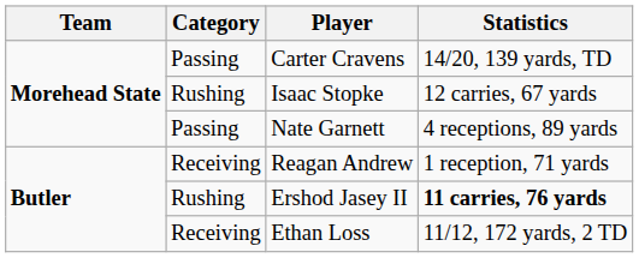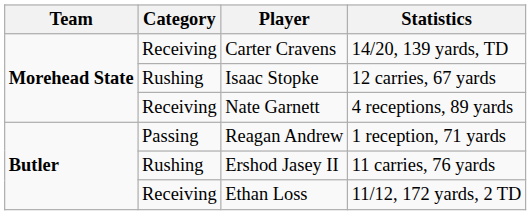Carter Cravens | Category: Passing -> Receiving
Nate Garnett | Category: Passing -> Receiving
Reagan Andrew | Category: Receiving -> Passing
Ershod Jasey II | Statistics: bold -> normal
